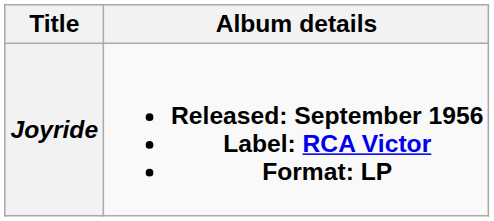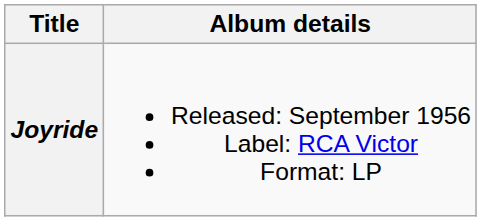Joyride | Album details: bold -> normal
